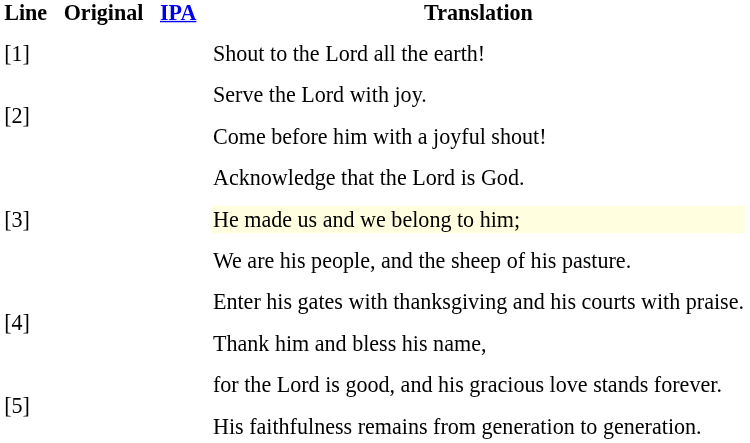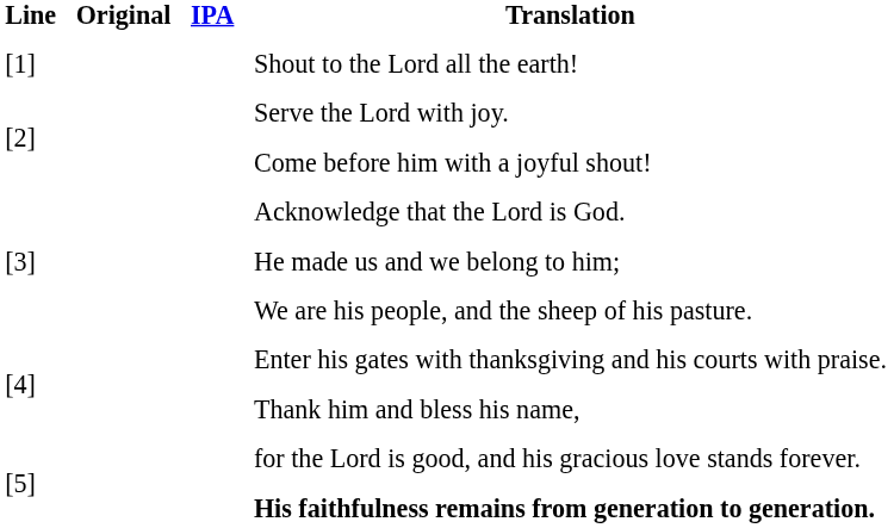He made us and we belong to him; | Translation: lightyellow background -> no background
His faithfulness remains from generation to generation. | Translation: normal -> bold
